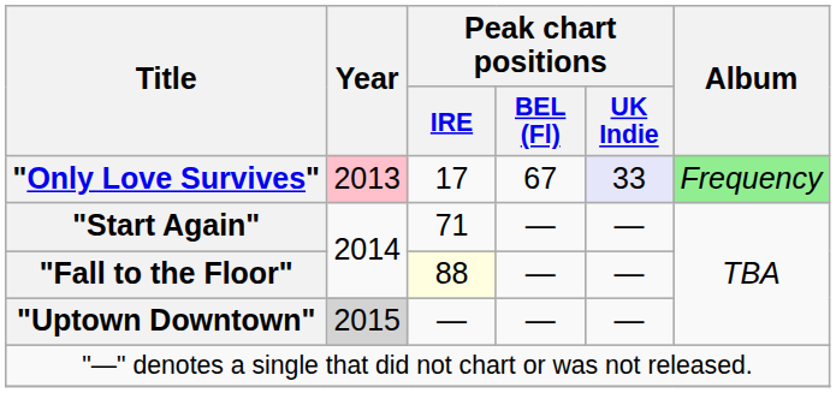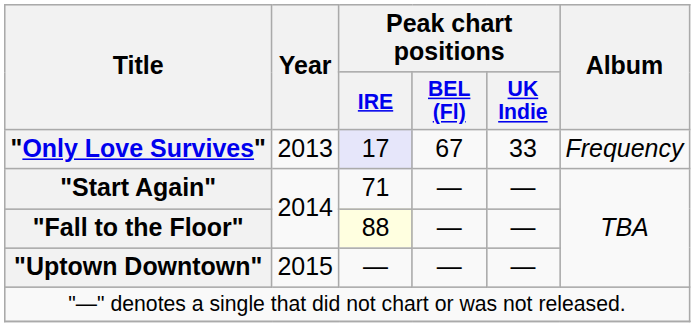"Only Love Survives" | Year: pink background -> no background
"Only Love Survives" | Peak chart positions / IRE: no background -> lavender background
"Only Love Survives" | Peak chart positions / UK Indie: lavender background -> no background
"Only Love Survives" | Album: lightgreen background -> no background
"Uptown Downtown" | Year: lightgrey background -> no background
